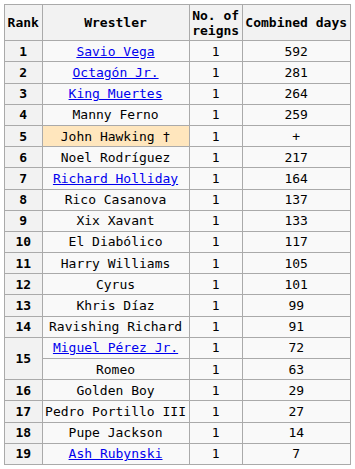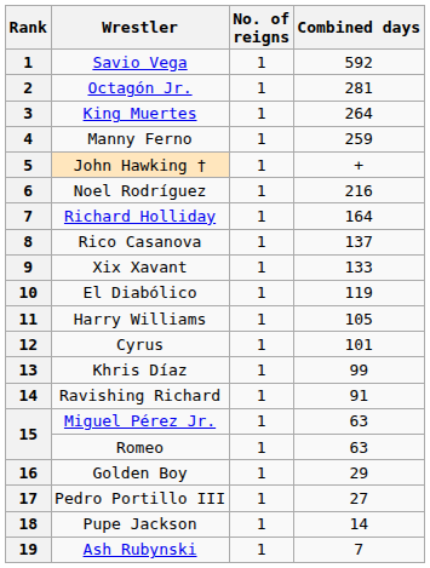Noel Rodríguez | Combined days: 217 -> 216
El Diabólico | Combined days: 117 -> 119
Miguel Pérez Jr. | Combined days: 72 -> 63
